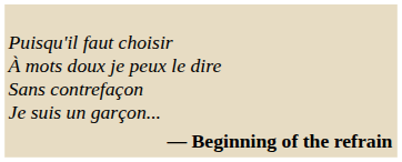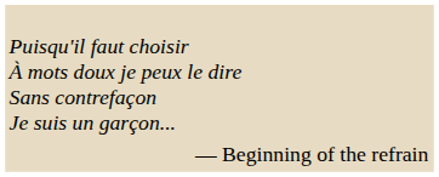row 2 | column 1: bold -> normal
